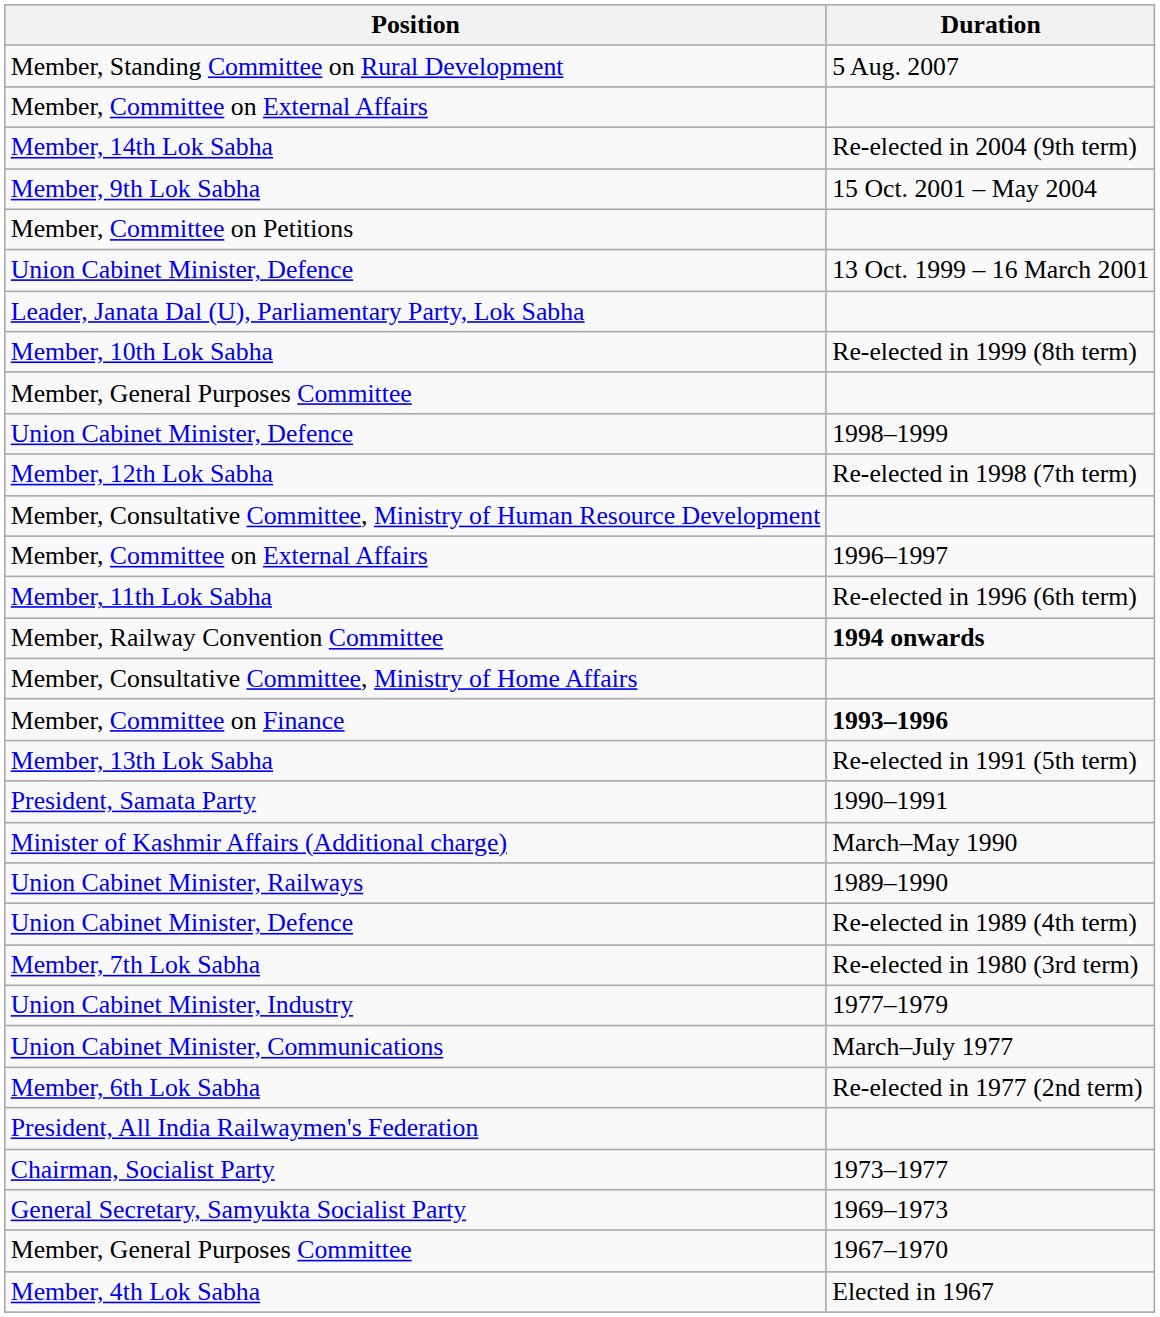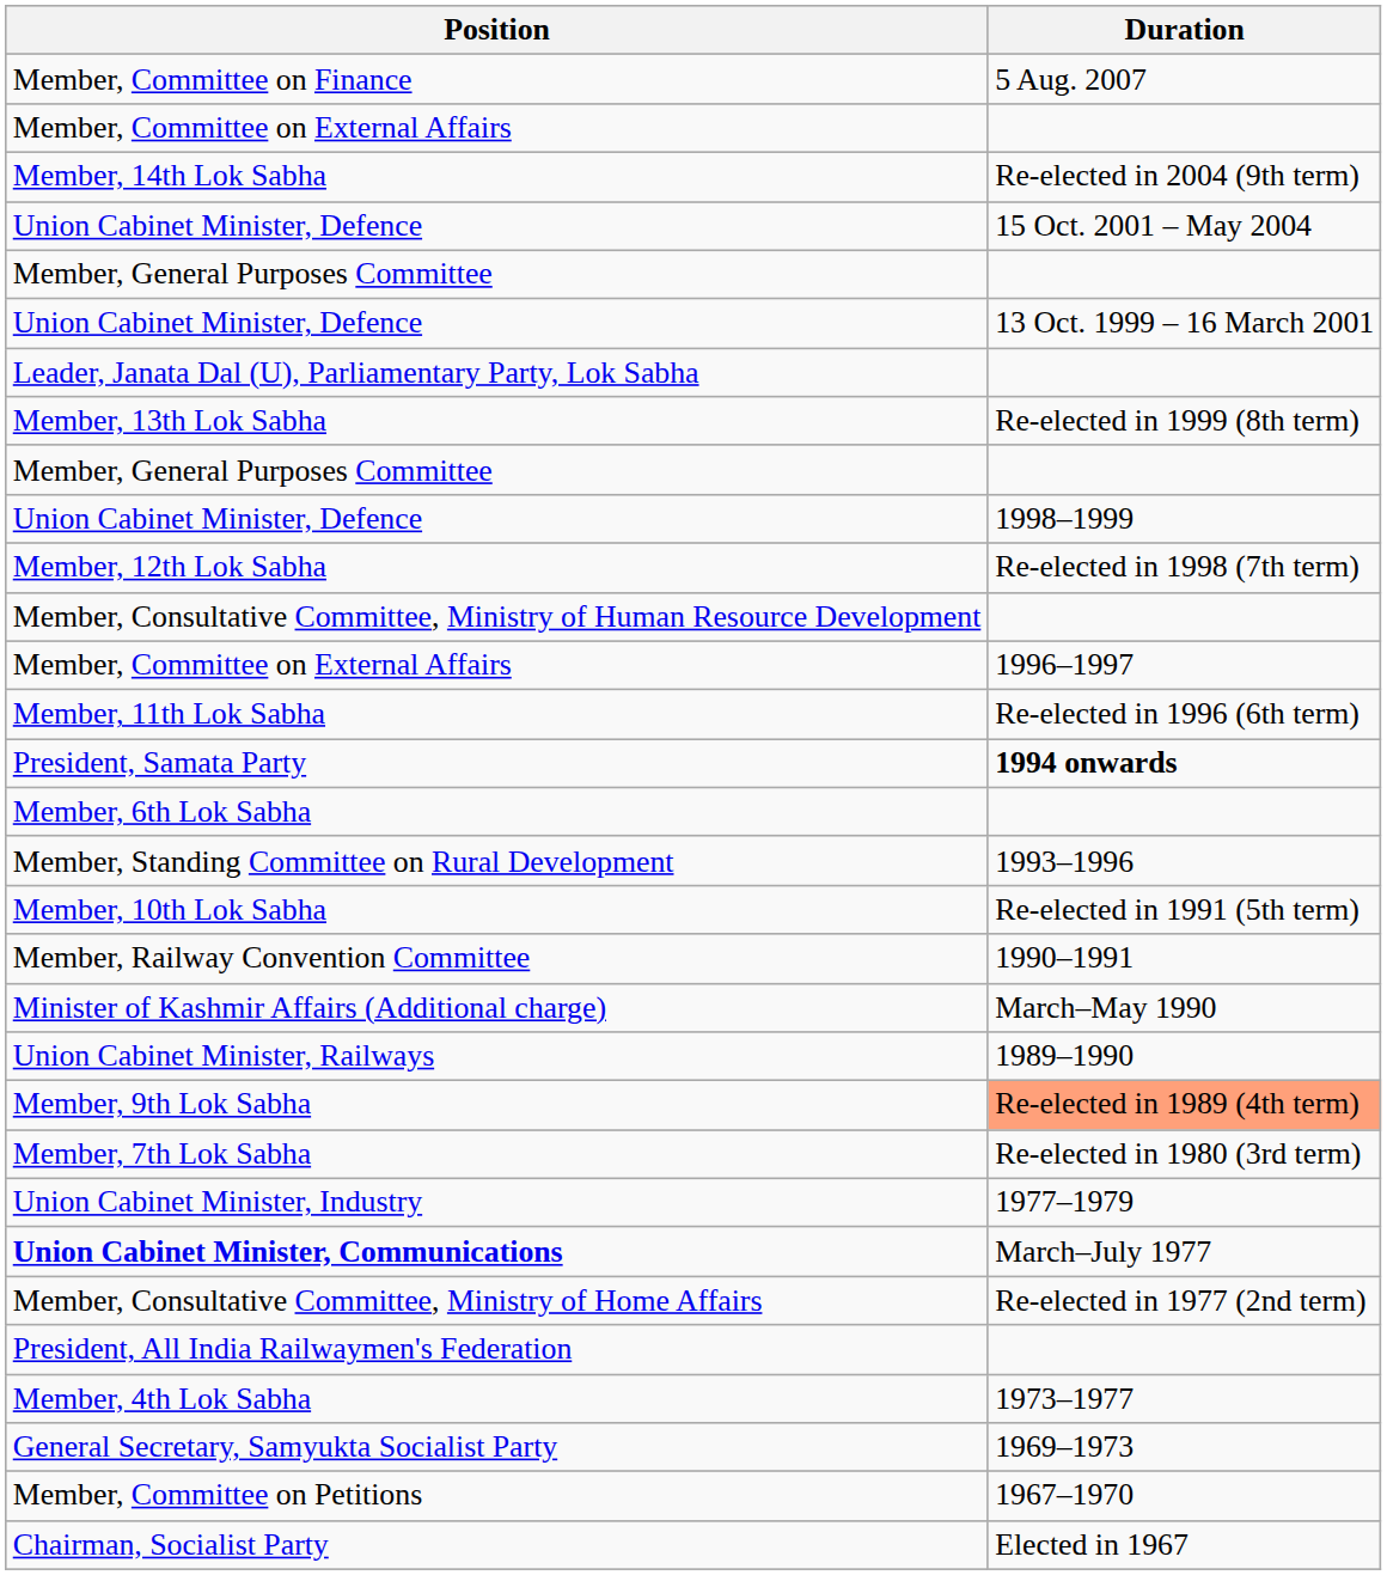row 2 | Position: Member, Standing Committee on Rural Development -> Member, Committee on Finance
row 5 | Position: Member, 9th Lok Sabha -> Union Cabinet Minister, Defence
row 6 | Position: Member, Committee on Petitions -> Member, General Purposes Committee
row 9 | Position: Member, 10th Lok Sabha -> Member, 13th Lok Sabha
row 16 | Position: Member, Railway Convention Committee -> President, Samata Party
row 17 | Position: Member, Consultative Committee, Ministry of Home Affairs -> Member, 6th Lok Sabha
row 18 | Position: Member, Committee on Finance -> Member, Standing Committee on Rural Development
row 18 | Duration: bold -> normal
row 19 | Position: Member, 13th Lok Sabha -> Member, 10th Lok Sabha
row 20 | Position: President, Samata Party -> Member, Railway Convention Committee
row 23 | Position: Union Cabinet Minister, Defence -> Member, 9th Lok Sabha
row 23 | Duration: no background -> lightsalmon background
row 26 | Position: normal -> bold
row 27 | Position: Member, 6th Lok Sabha -> Member, Consultative Committee, Ministry of Home Affairs
row 29 | Position: Chairman, Socialist Party -> Member, 4th Lok Sabha
row 31 | Position: Member, General Purposes Committee -> Member, Committee on Petitions
row 32 | Position: Member, 4th Lok Sabha -> Chairman, Socialist Party
